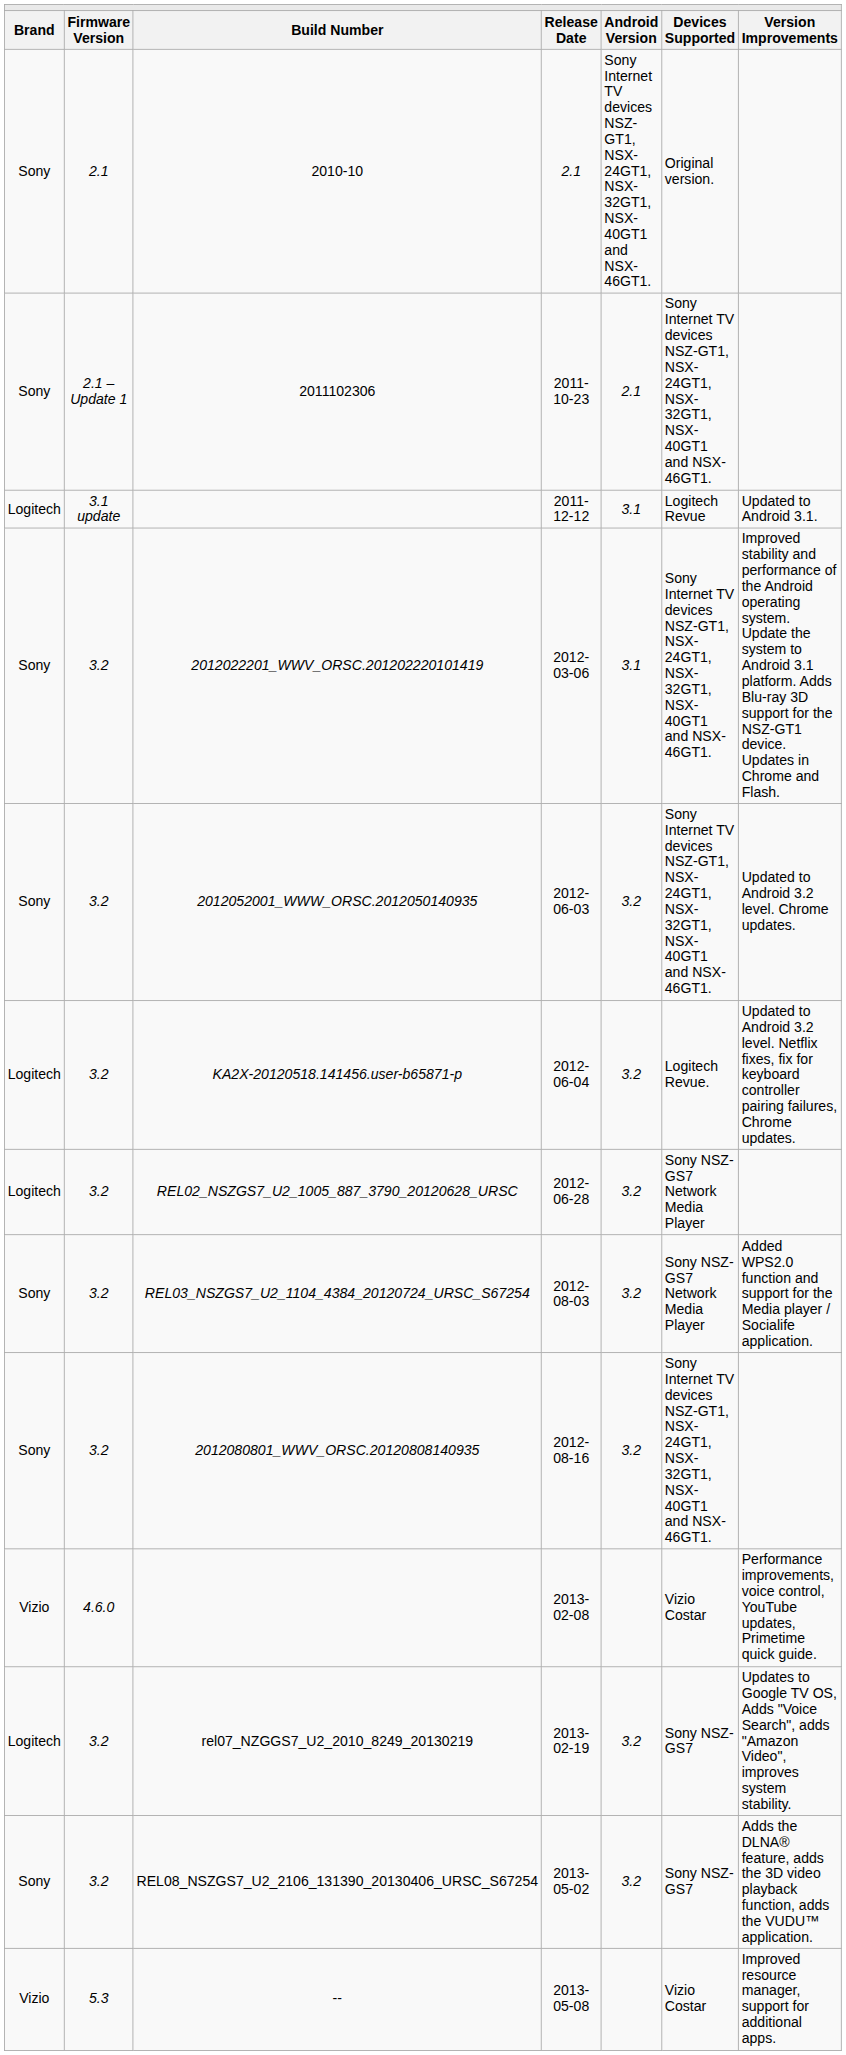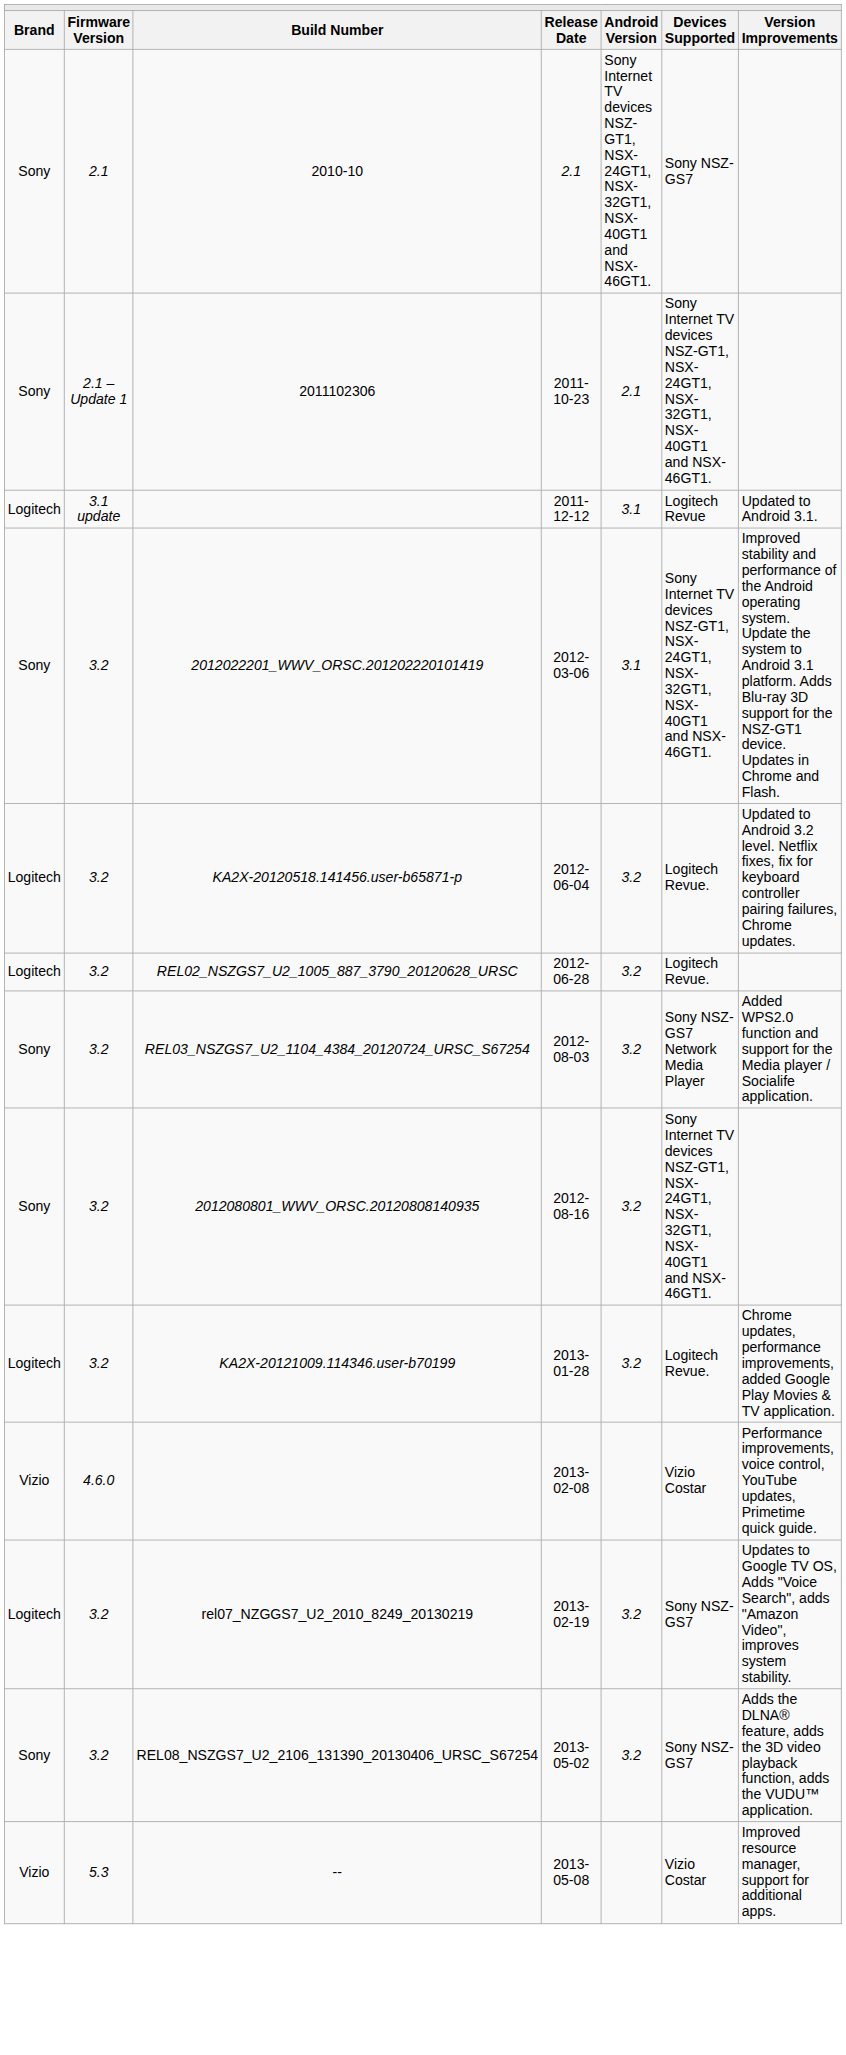2010-10 | Devices Supported: Original version. -> Sony NSZ-GS7
- row: Sony | 3.2 | 2012052001_WWW_ORSC.2012050140935 | 2012-06-03 | 3.2 | Sony Internet TV devices NSZ-GT1, NSX-24GT1, NSX-32GT1, NSX-40GT1 and NSX-46GT1. | Updated to Android 3.2 level. Chrome updates.
REL02_NSZGS7_U2_1005_887_3790_20120628_URSC | Devices Supported: Sony NSZ-GS7 Network Media Player -> Logitech Revue.
+ row: Logitech | 3.2 | KA2X-20121009.114346.user-b70199 | 2013-01-28 | 3.2 | Logitech Revue. | Chrome updates, performance improvements, added Google Play Movies & TV application.
